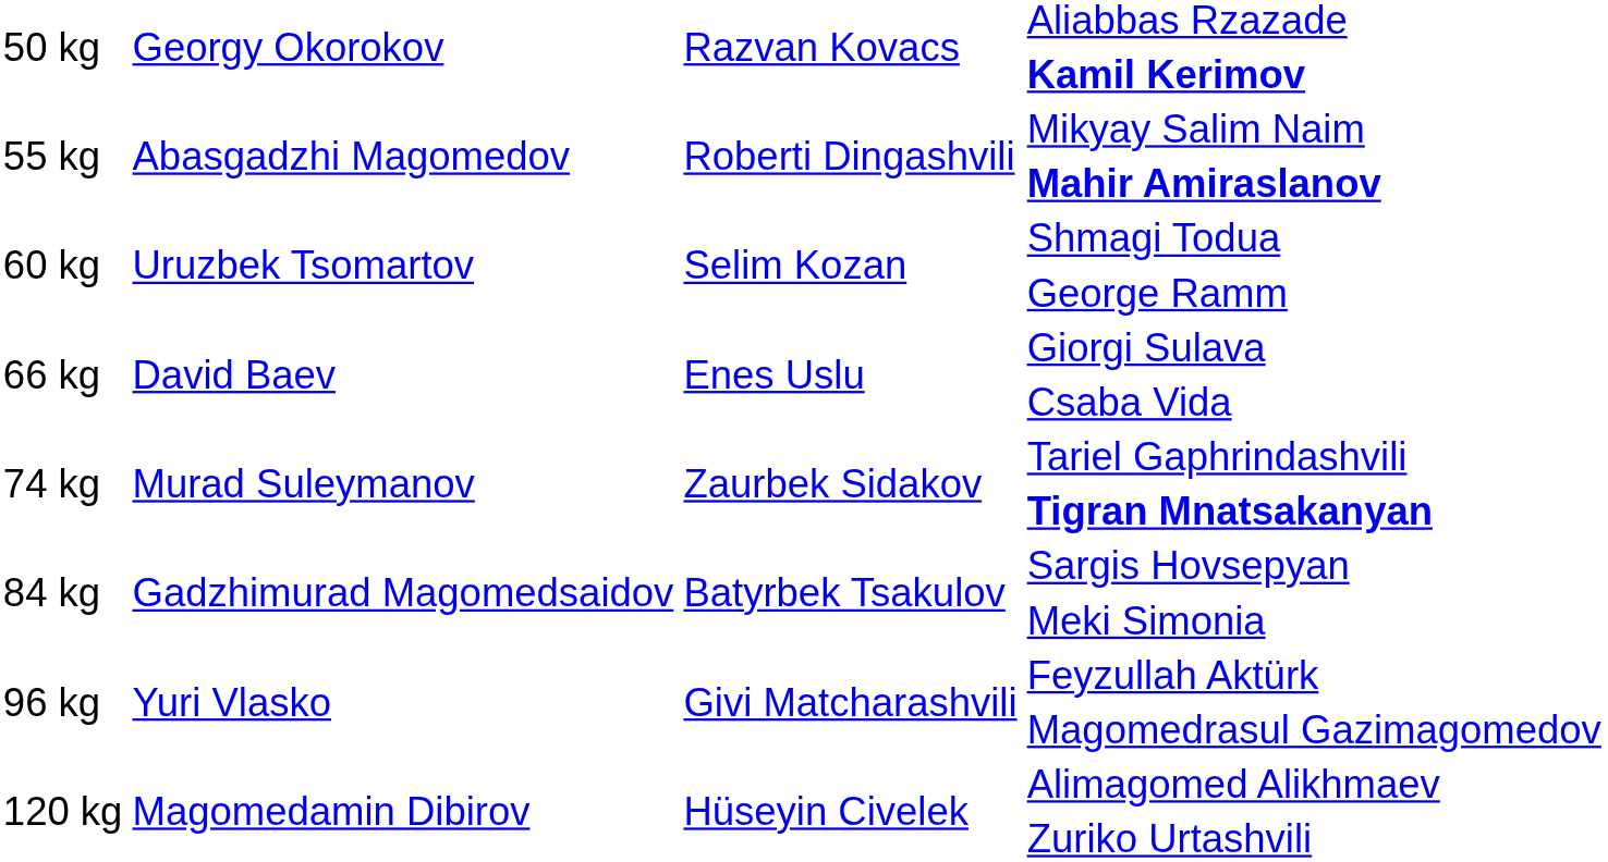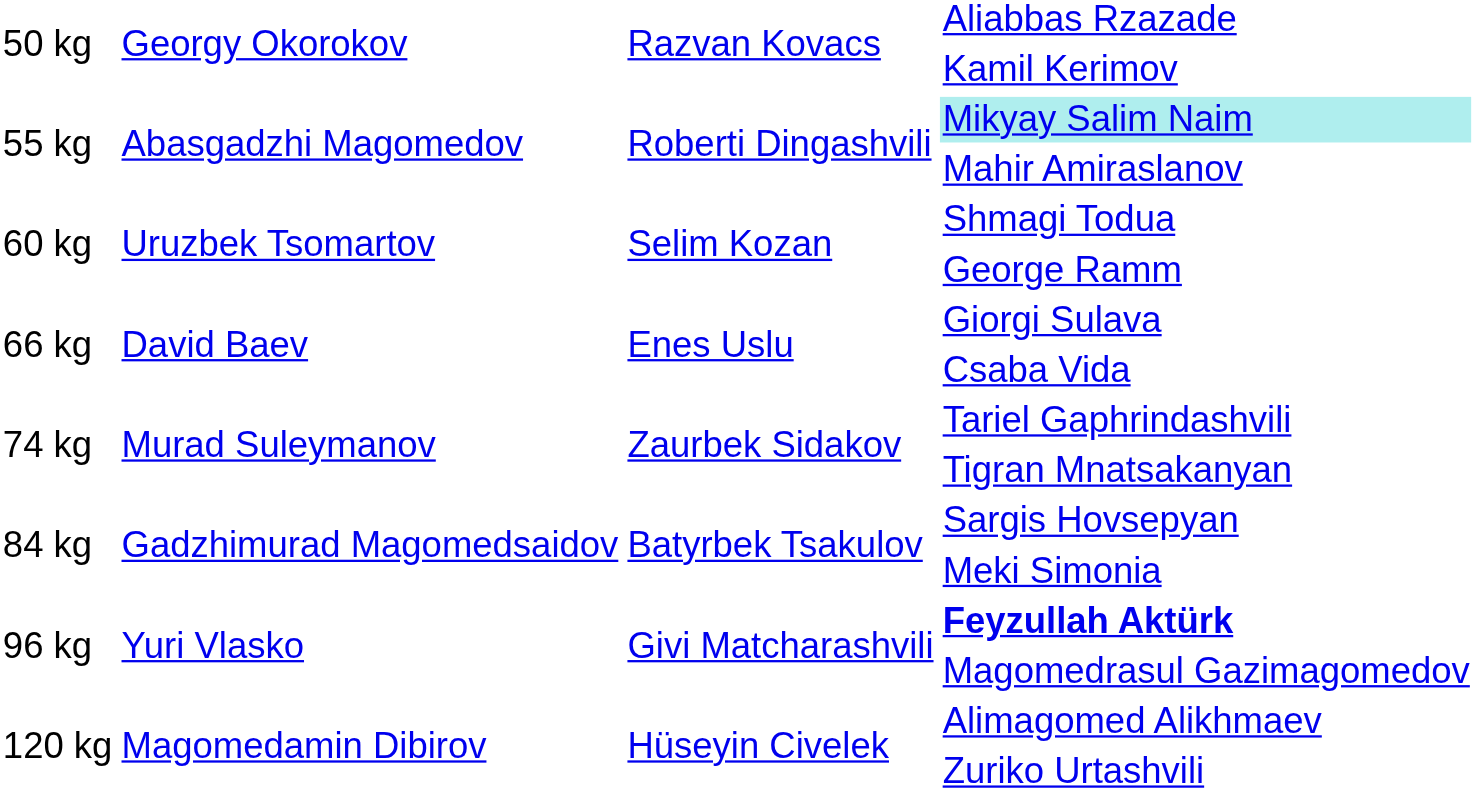Kamil Kerimov | column 4: bold -> normal
Mikyay Salim Naim | column 4: no background -> paleturquoise background
Mahir Amiraslanov | column 4: bold -> normal
Tigran Mnatsakanyan | column 4: bold -> normal
Feyzullah Aktürk | column 4: normal -> bold
